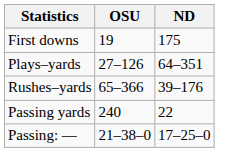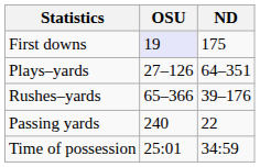First downs | OSU: no background -> lavender background
- row: Passing: –– | 21–38–0 | 17–25–0
+ row: Time of possession | 25:01 | 34:59
